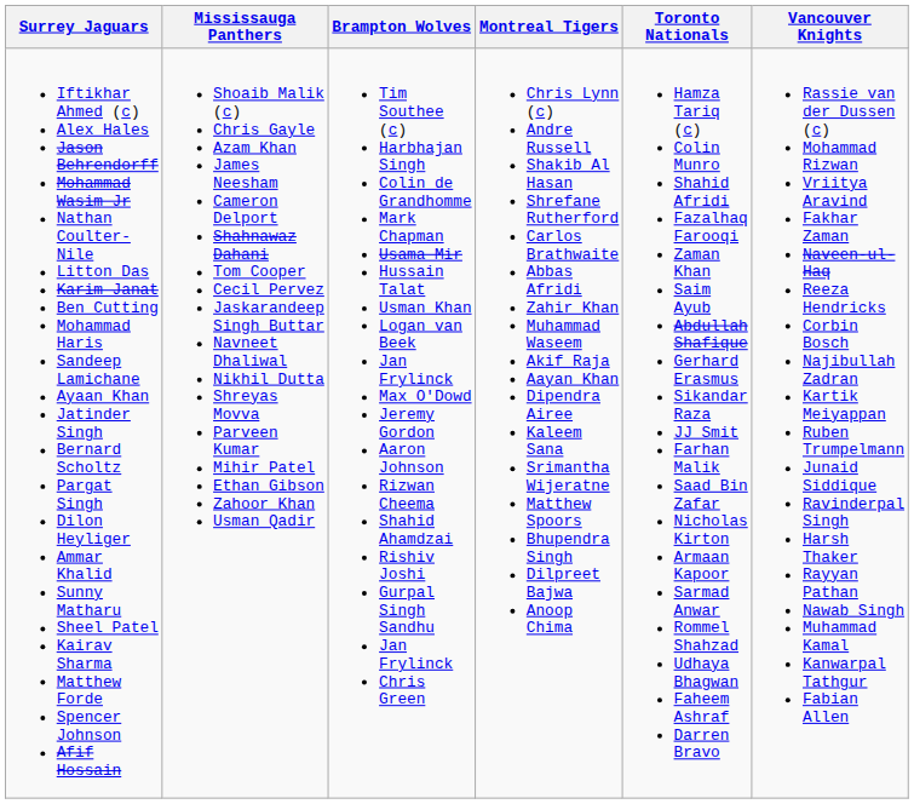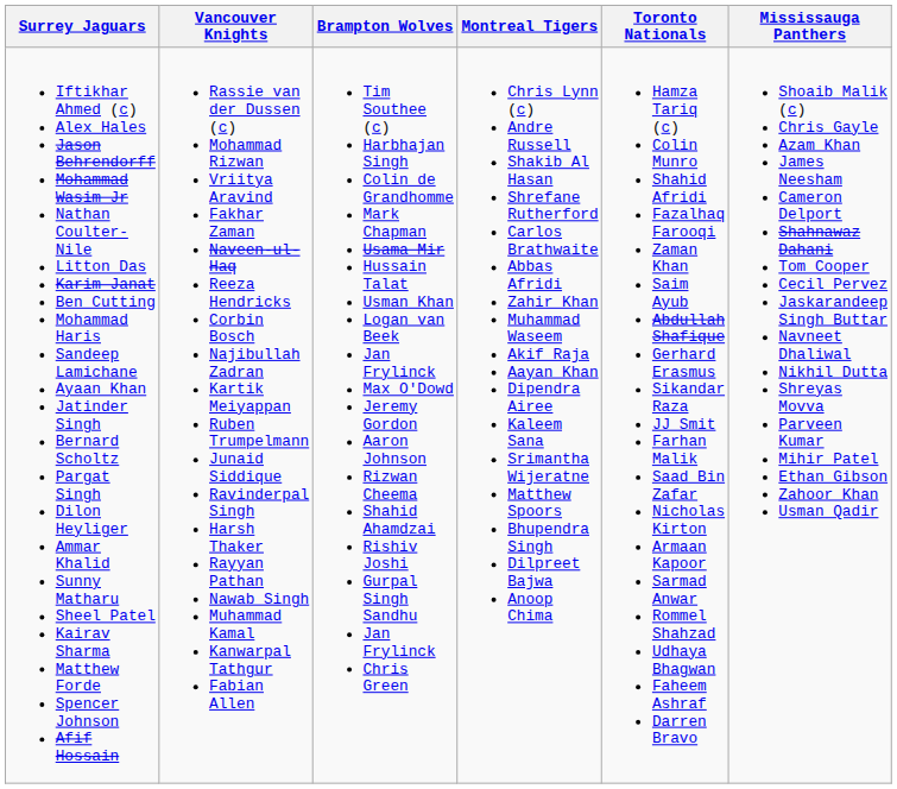columns swapped: Mississauga Panthers <-> Vancouver Knights
